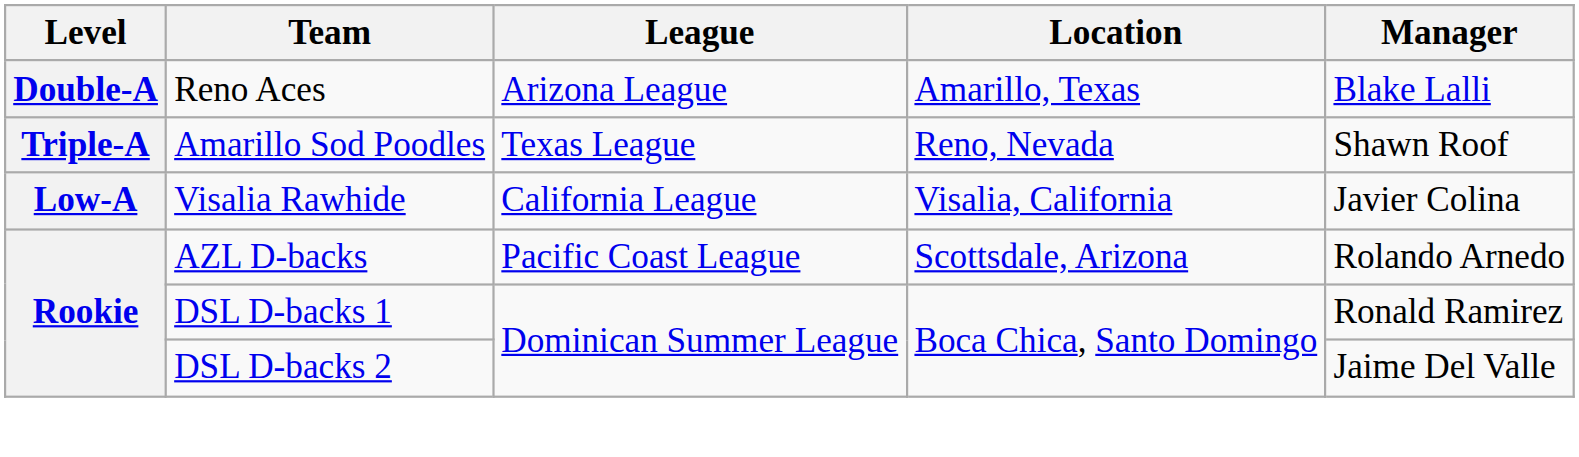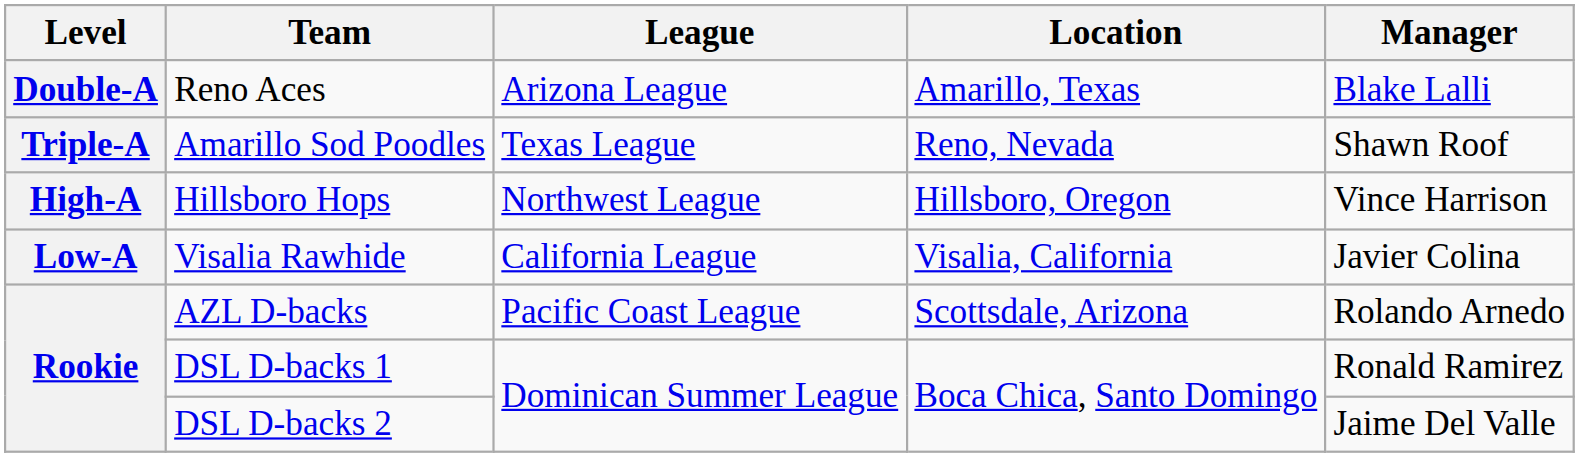+ row: High-A | Hillsboro Hops | Northwest League | Hillsboro, Oregon | Vince Harrison
